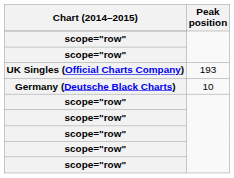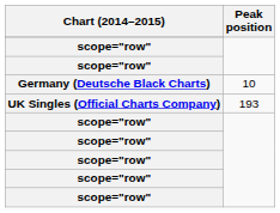rows swapped: Germany (Deutsche Black Charts) <-> UK Singles (Official Charts Company)
